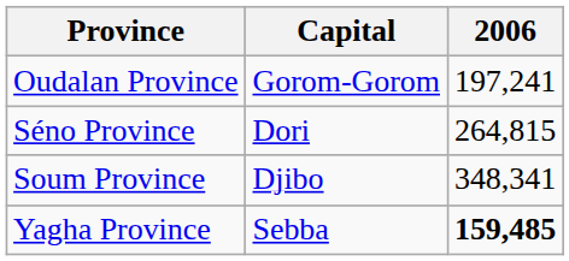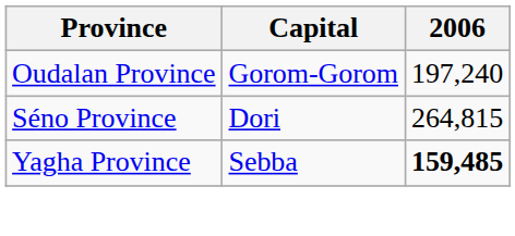Oudalan Province | 2006: 197,241 -> 197,240
- row: Soum Province | Djibo | 348,341
